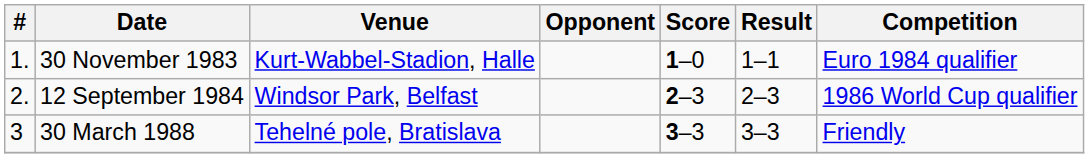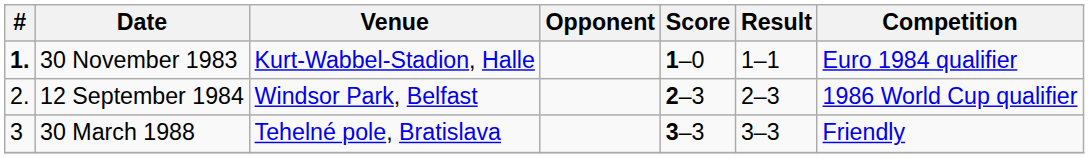30 November 1983 | #: normal -> bold
